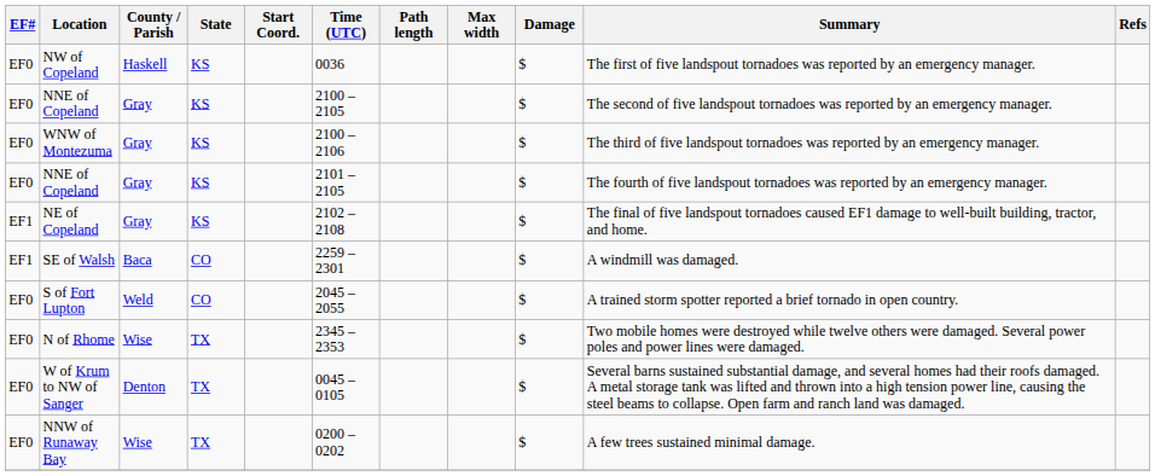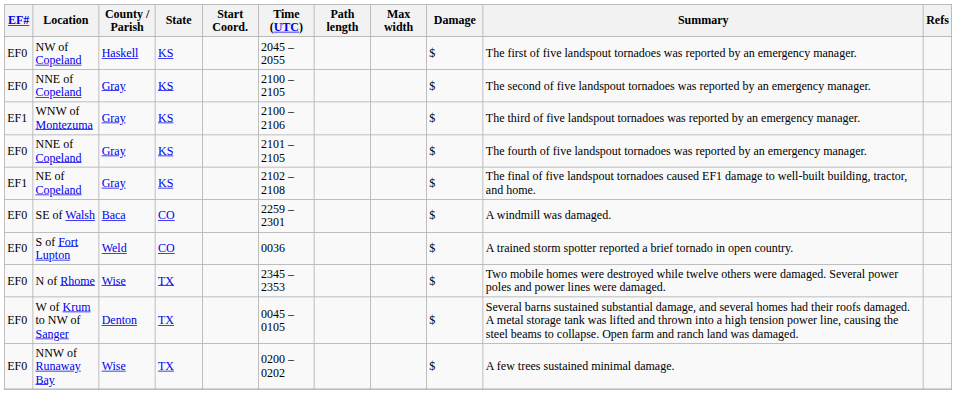NW of Copeland | Time (UTC): 0036 -> 2045 – 2055
WNW of Montezuma | EF#: EF0 -> EF1
SE of Walsh | EF#: EF1 -> EF0
S of Fort Lupton | Time (UTC): 2045 – 2055 -> 0036
